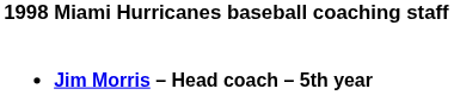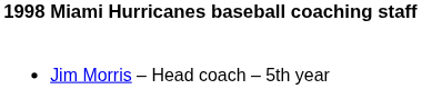Jim Morris – Head coach – 5th year | column 1: bold -> normal
